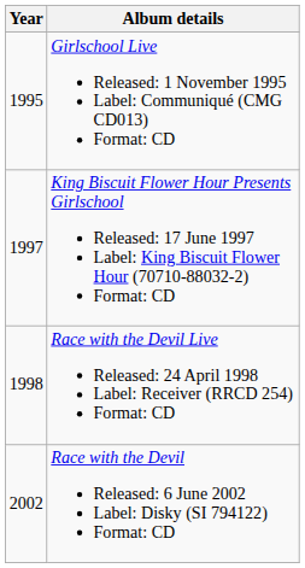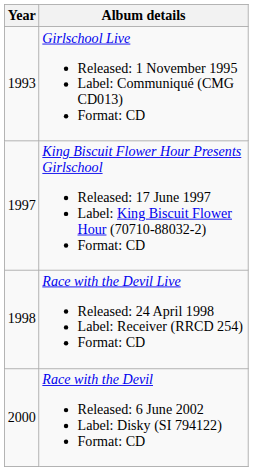row 2 | Year: 1995 -> 1993
row 5 | Year: 2002 -> 2000
